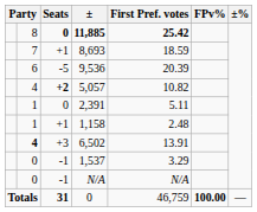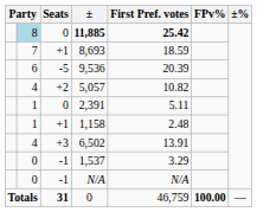11,885 | column 2: no background -> lightblue background
11,885 | Seats: bold -> normal
5,057 | Seats: bold -> normal
6,502 | column 2: bold -> normal
